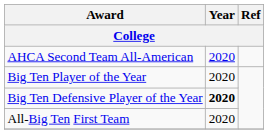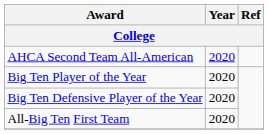Big Ten Defensive Player of the Year | Year: bold -> normal
